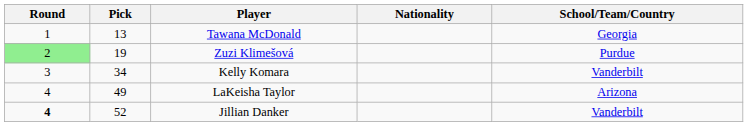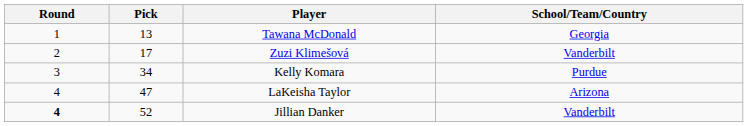- column: Nationality
Zuzi Klimešová | Round: lightgreen background -> no background
Zuzi Klimešová | Pick: 19 -> 17
Zuzi Klimešová | School/Team/Country: Purdue -> Vanderbilt
Kelly Komara | School/Team/Country: Vanderbilt -> Purdue
LaKeisha Taylor | Pick: 49 -> 47
